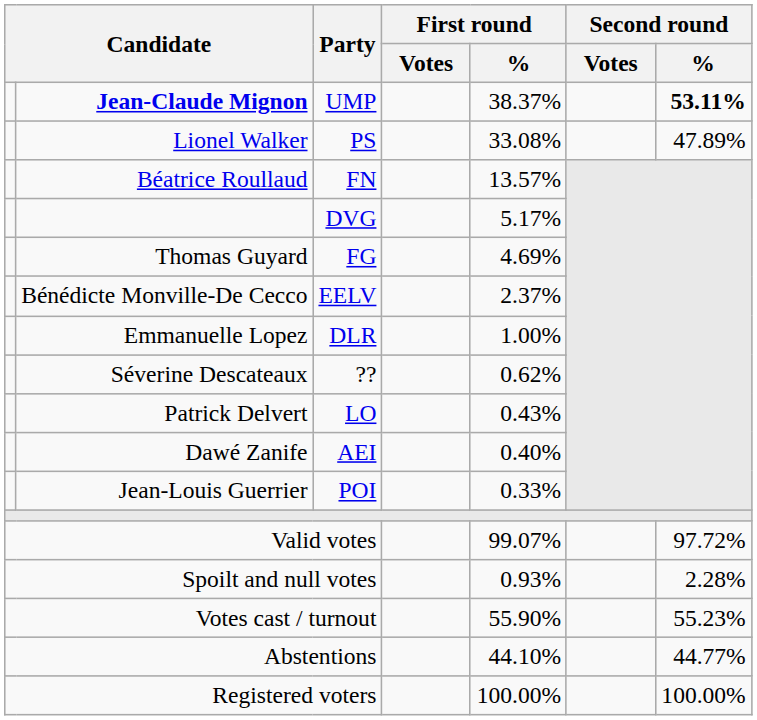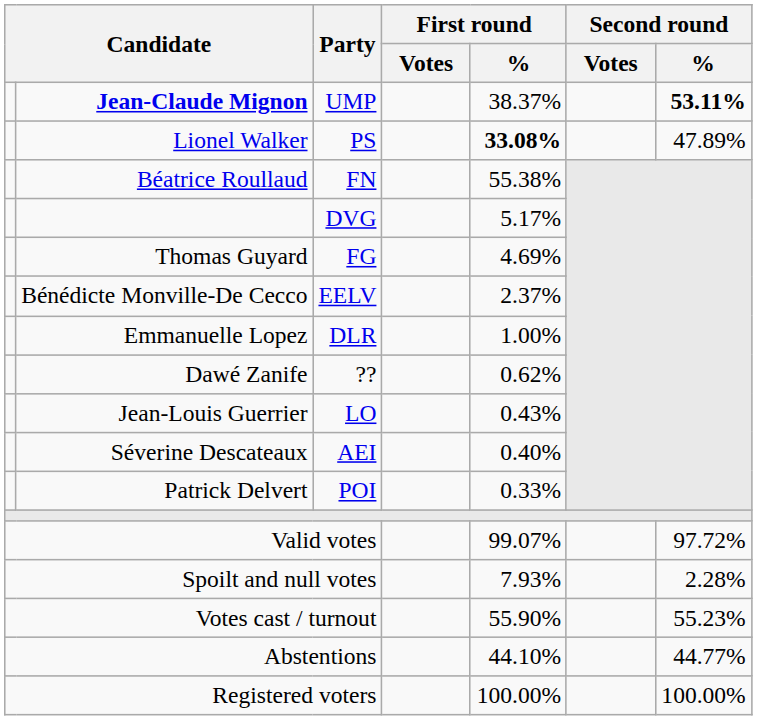PS | First round / %: normal -> bold
FN | First round / %: 13.57% -> 55.38%
?? | column 2: Séverine Descateaux -> Dawé Zanife
LO | column 2: Patrick Delvert -> Jean-Louis Guerrier
AEI | column 2: Dawé Zanife -> Séverine Descateaux
POI | column 2: Jean-Louis Guerrier -> Patrick Delvert
Spoilt and null votes | First round / %: 0.93% -> 7.93%
